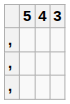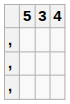columns swapped: 4 <-> 3
